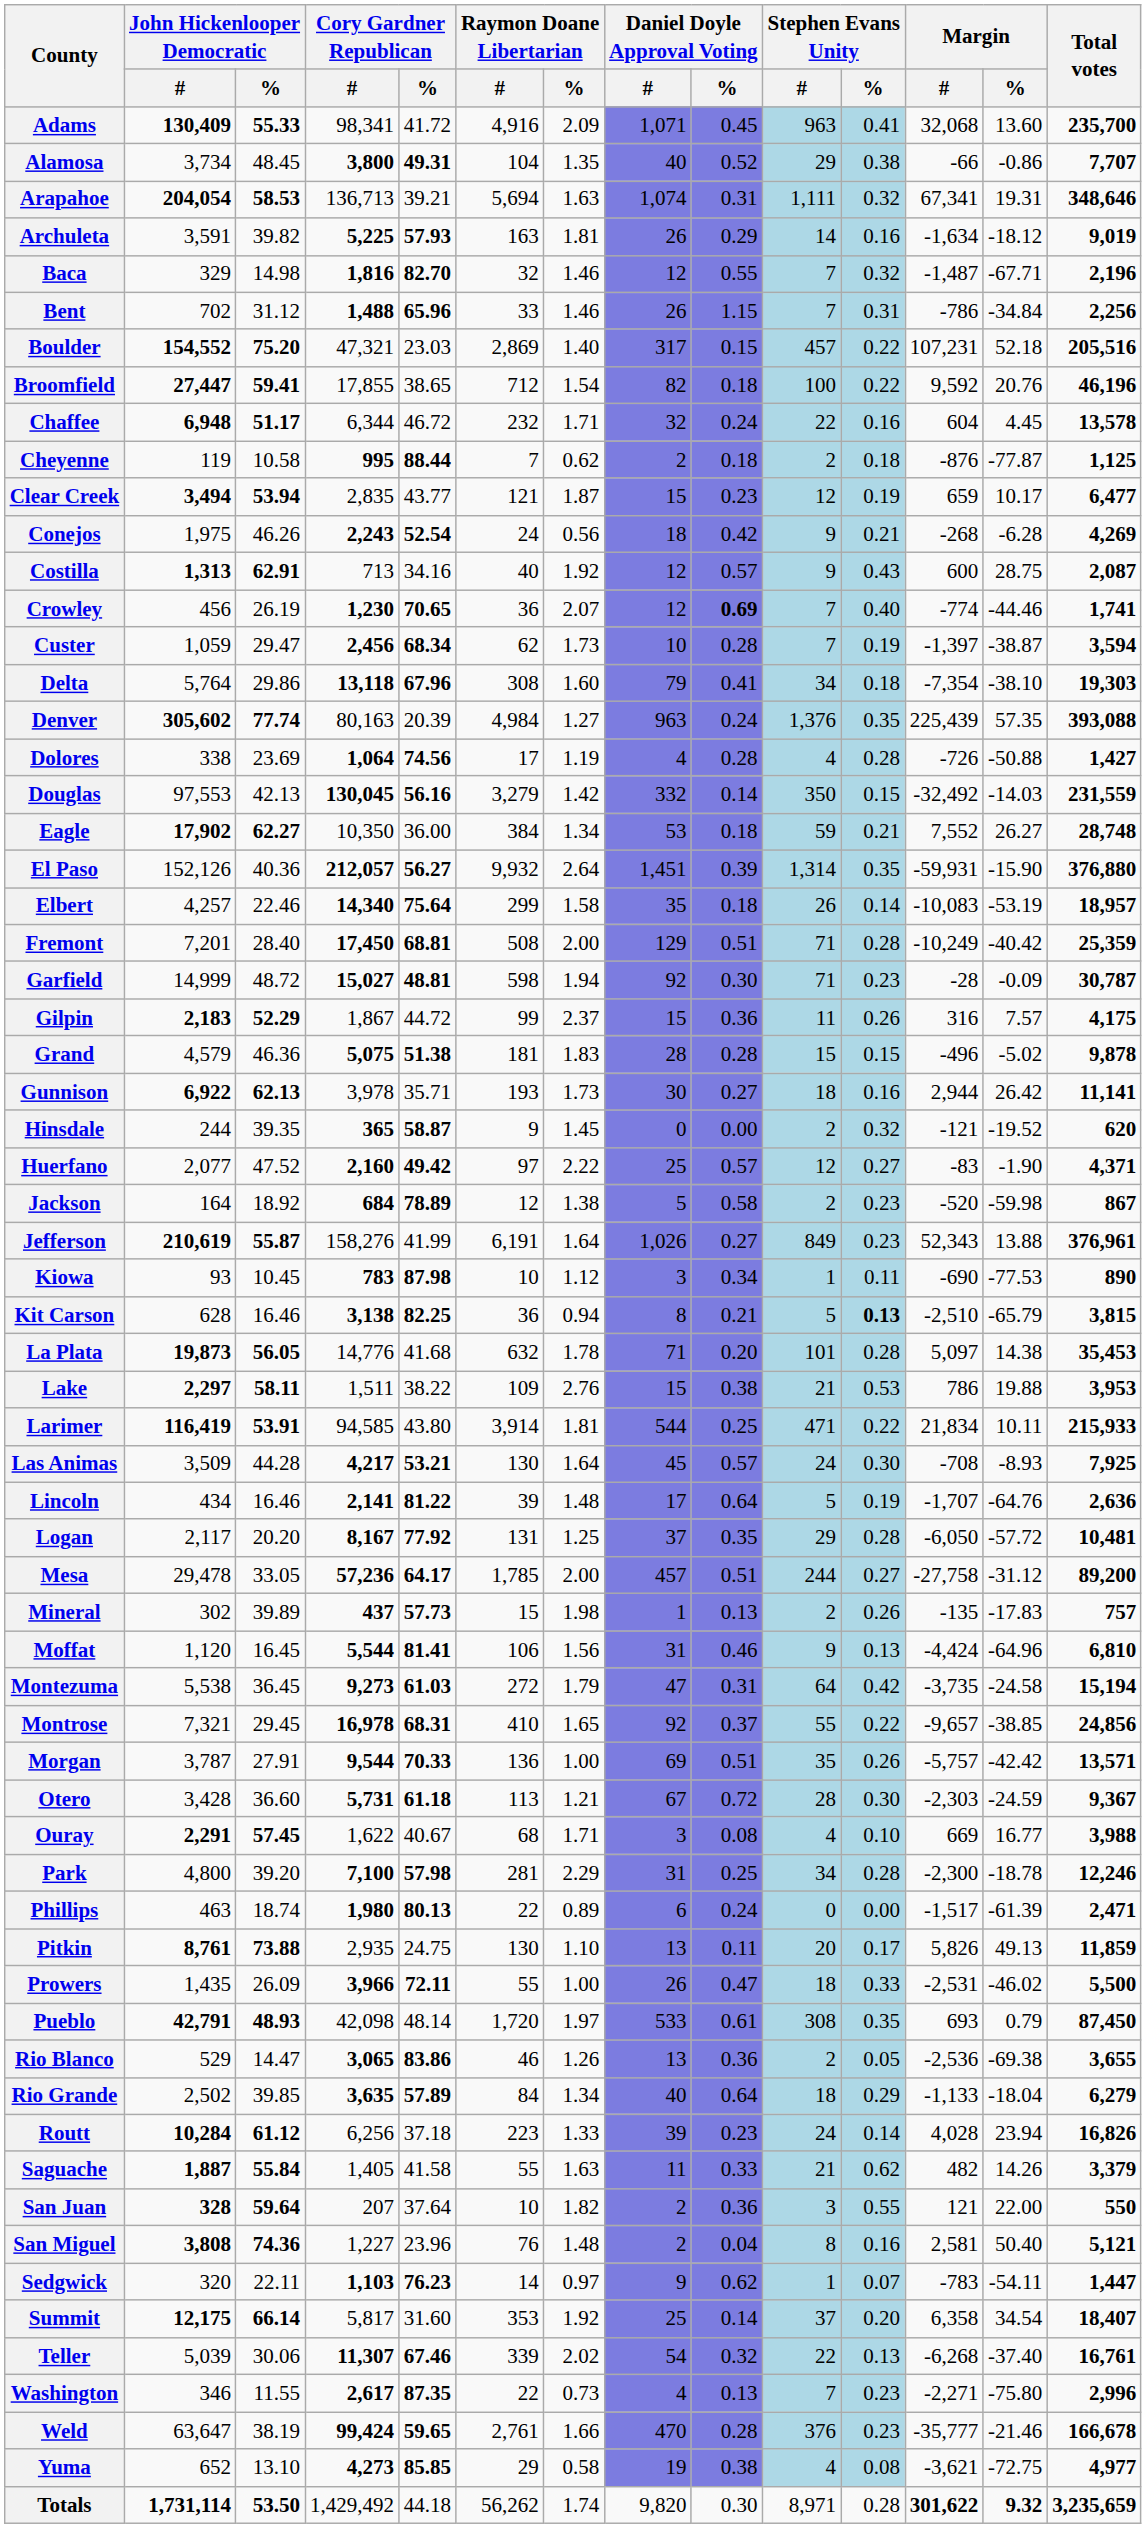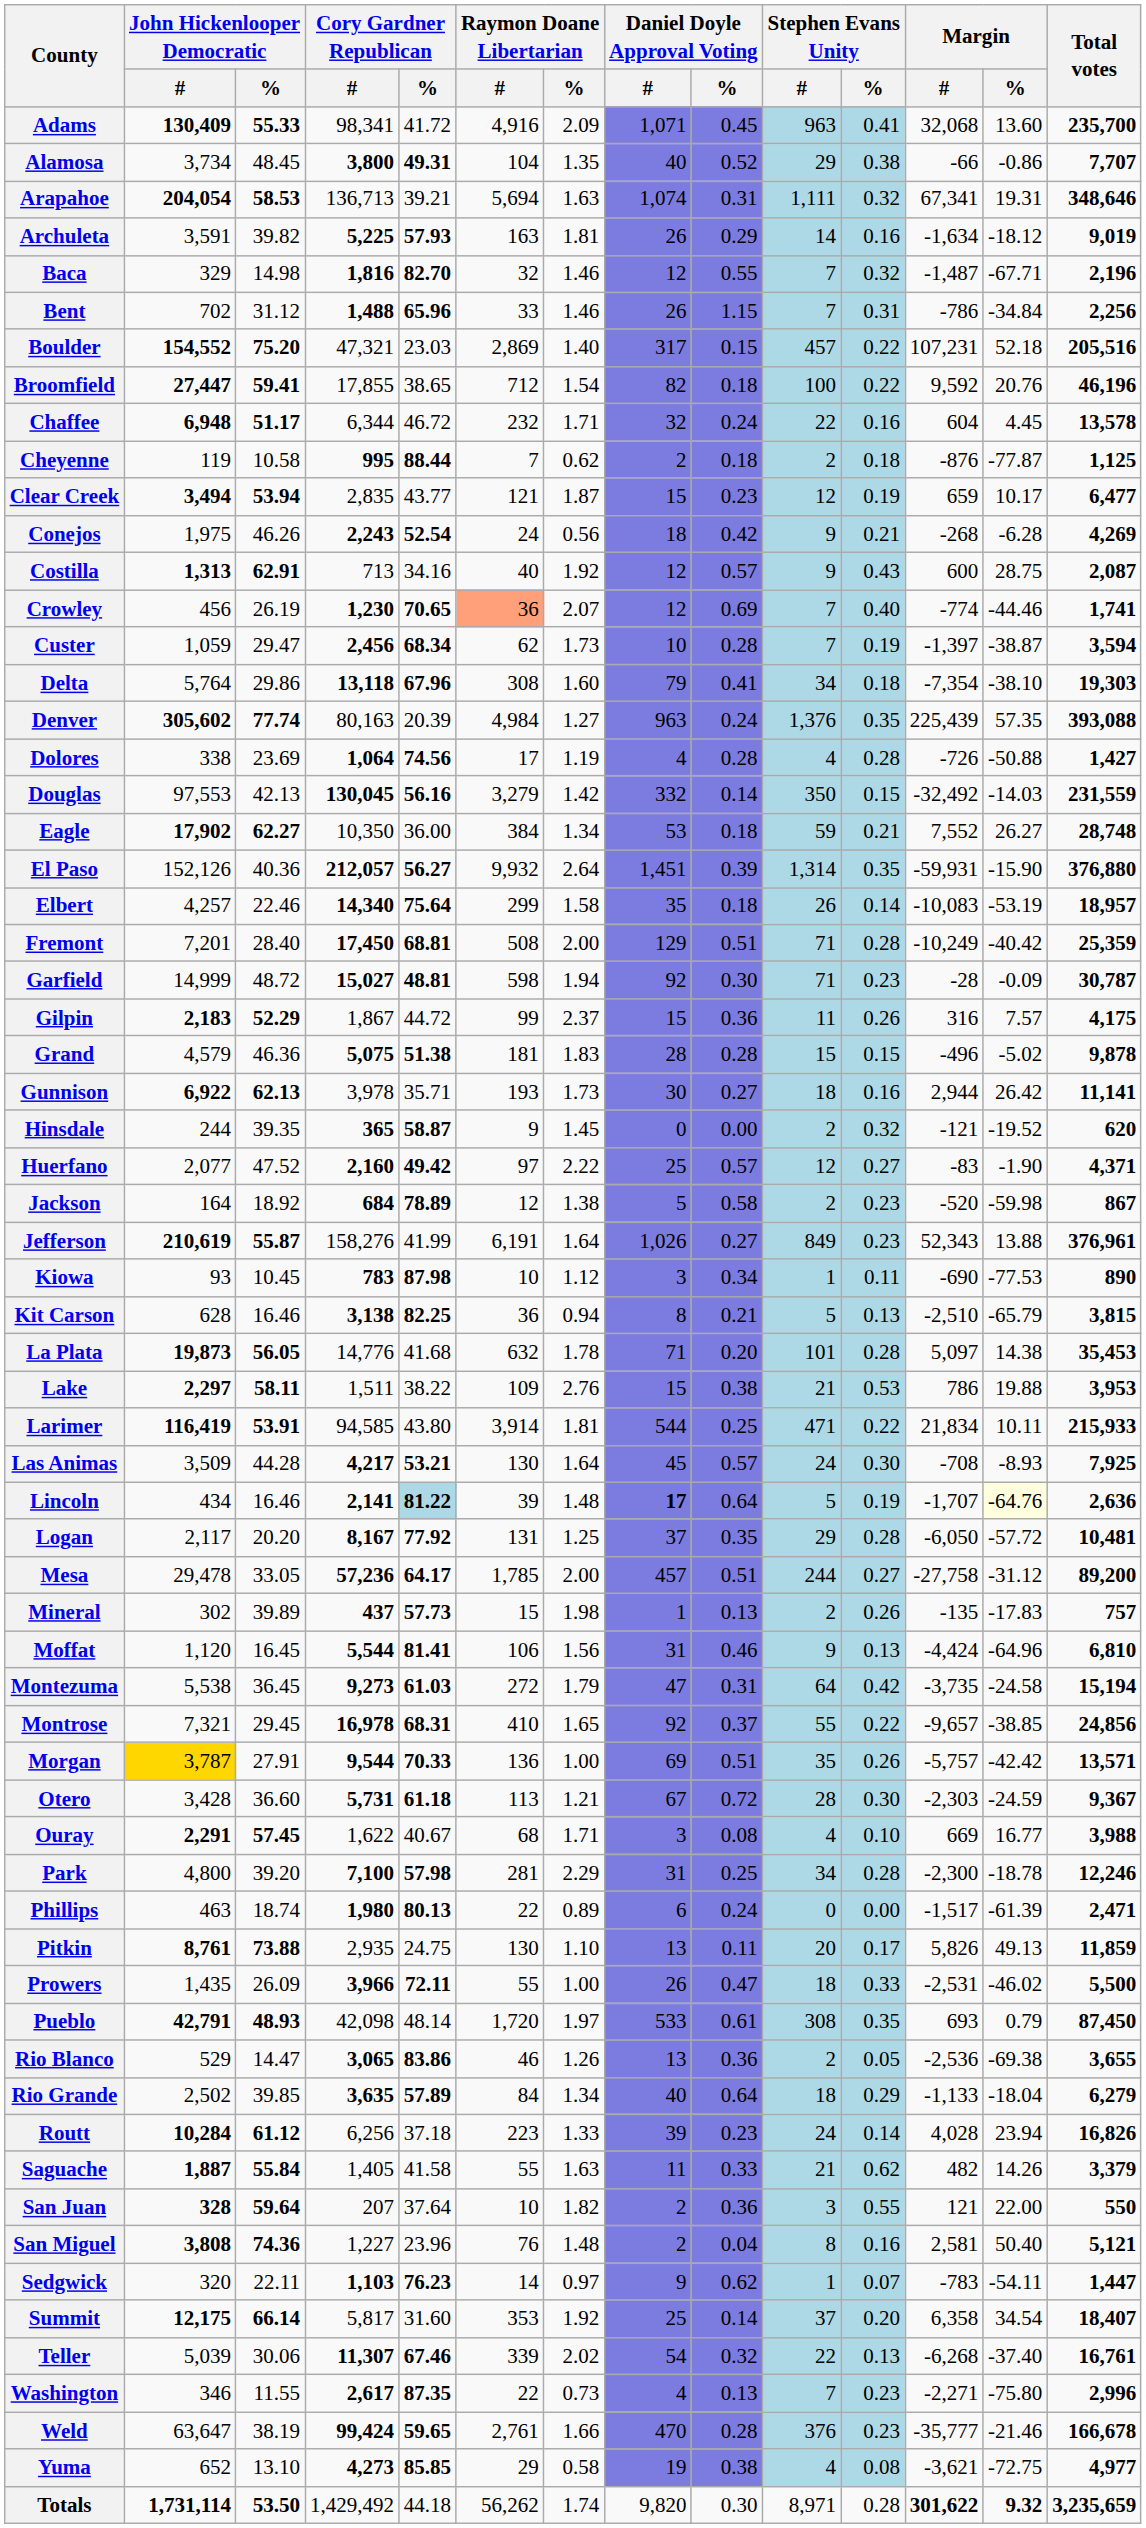Crowley | Raymon Doane Libertarian / #: no background -> lightsalmon background
Crowley | Daniel Doyle Approval Voting / %: bold -> normal
Kit Carson | Stephen Evans Unity / %: bold -> normal
Lincoln | Cory Gardner Republican / %: no background -> lightblue background
Lincoln | Daniel Doyle Approval Voting / #: normal -> bold
Lincoln | Margin / %: no background -> lightyellow background
Morgan | John Hickenlooper Democratic / #: no background -> gold background
